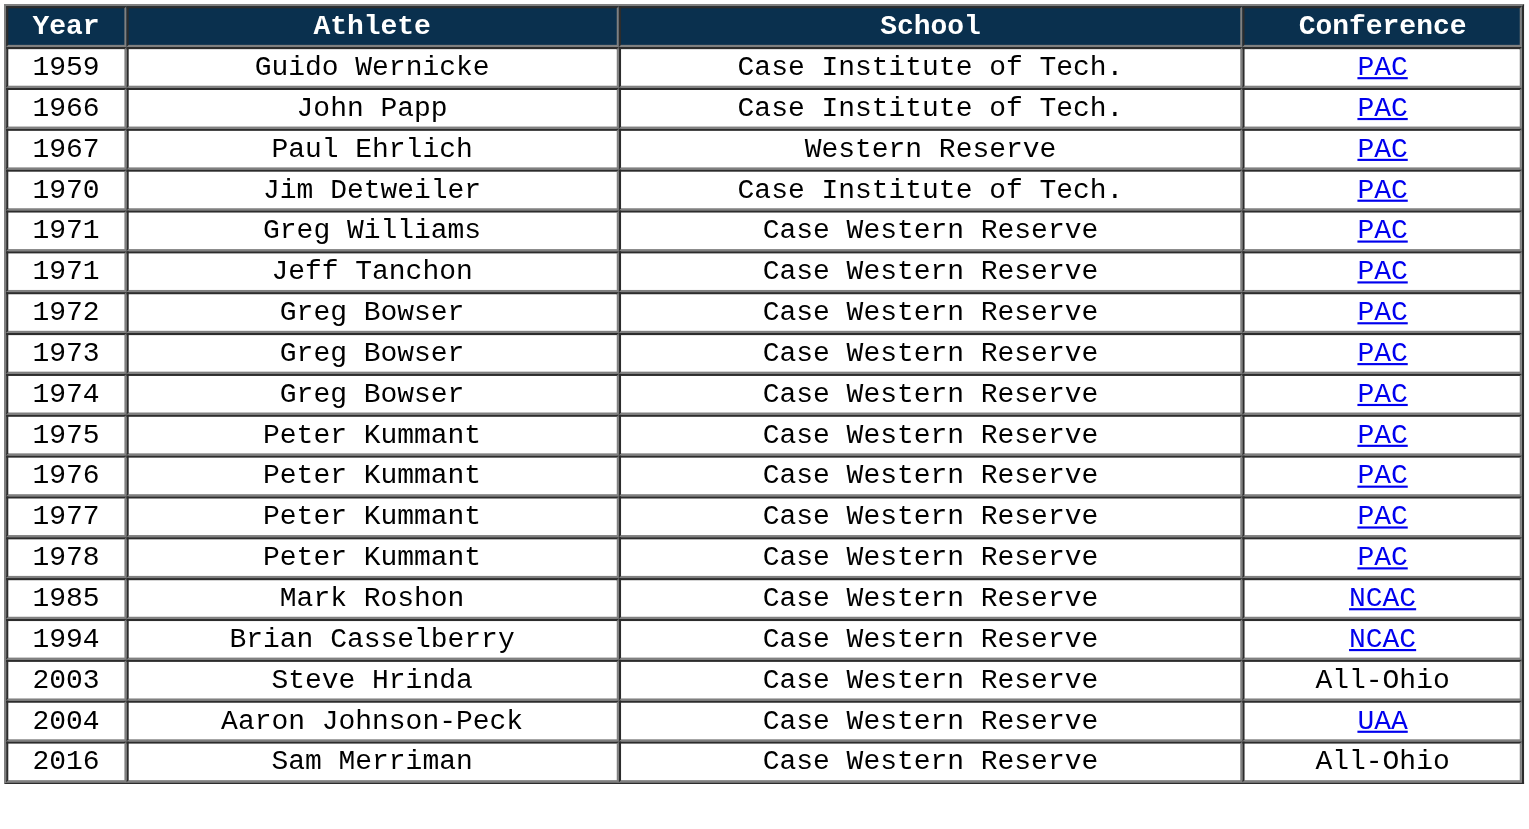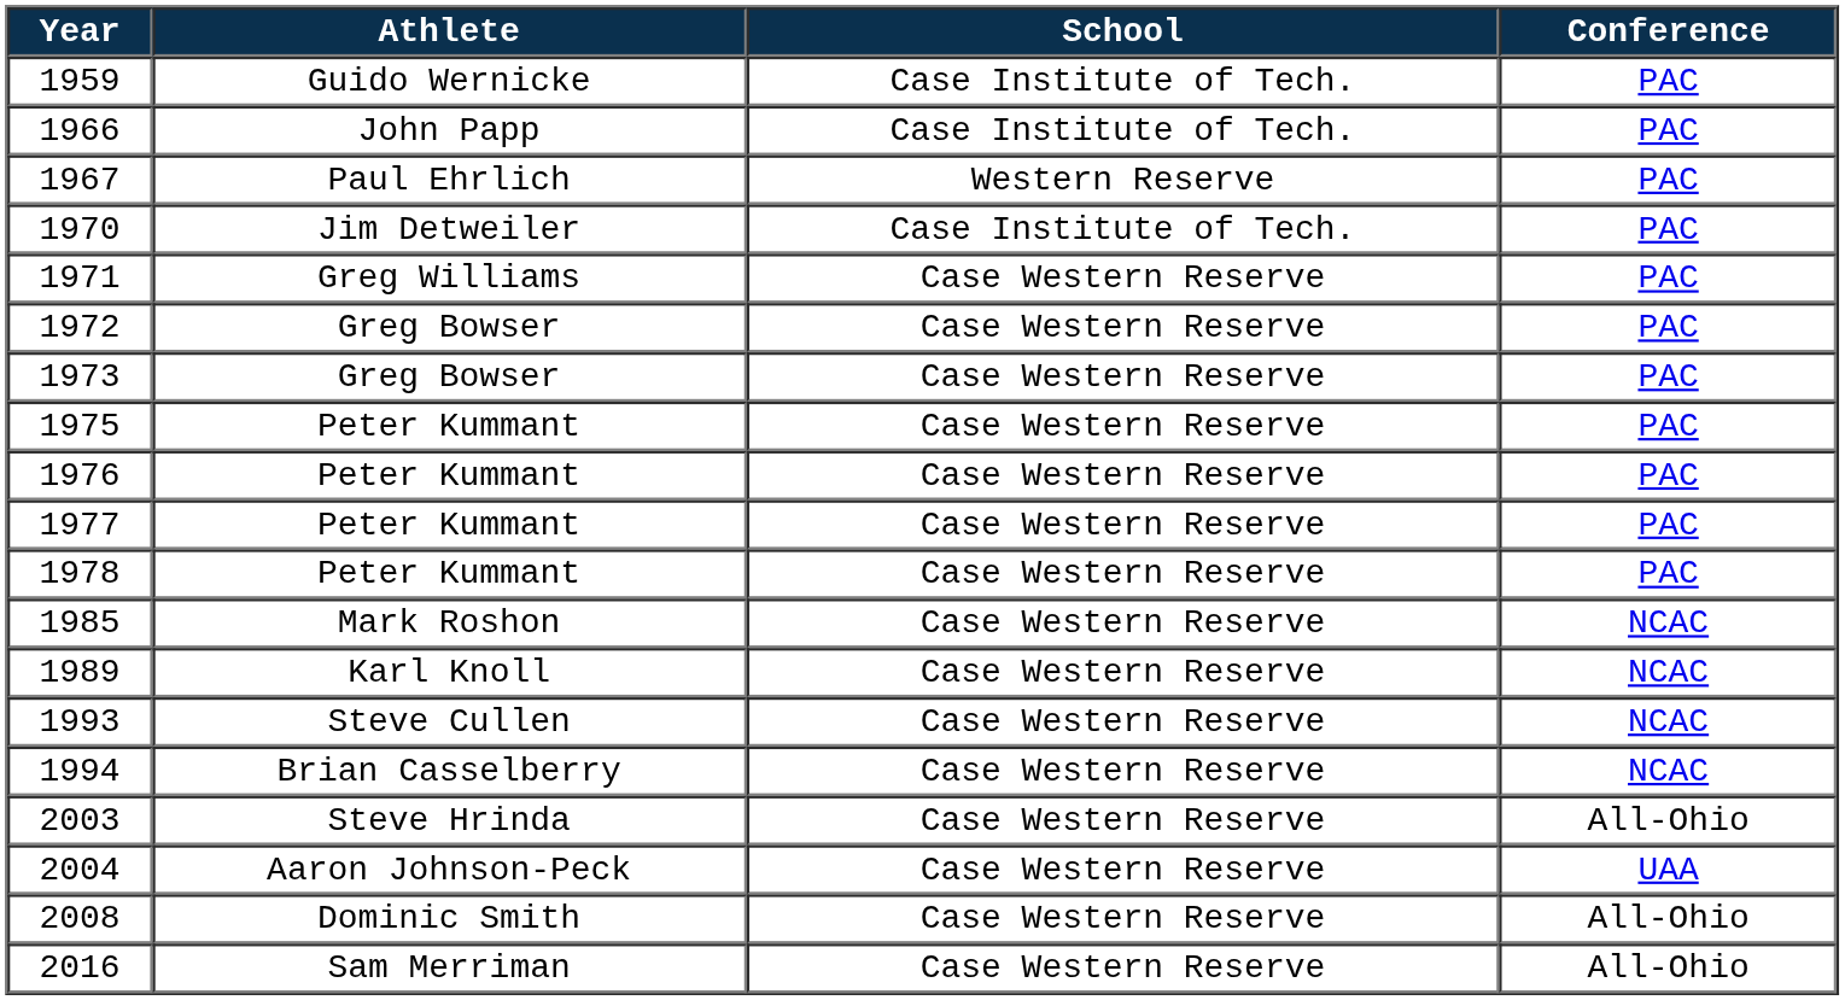- row: 1971 | Jeff Tanchon | Case Western Reserve | PAC
- row: 1974 | Greg Bowser | Case Western Reserve | PAC
+ row: 1989 | Karl Knoll | Case Western Reserve | NCAC
+ row: 1993 | Steve Cullen | Case Western Reserve | NCAC
+ row: 2008 | Dominic Smith | Case Western Reserve | All-Ohio
